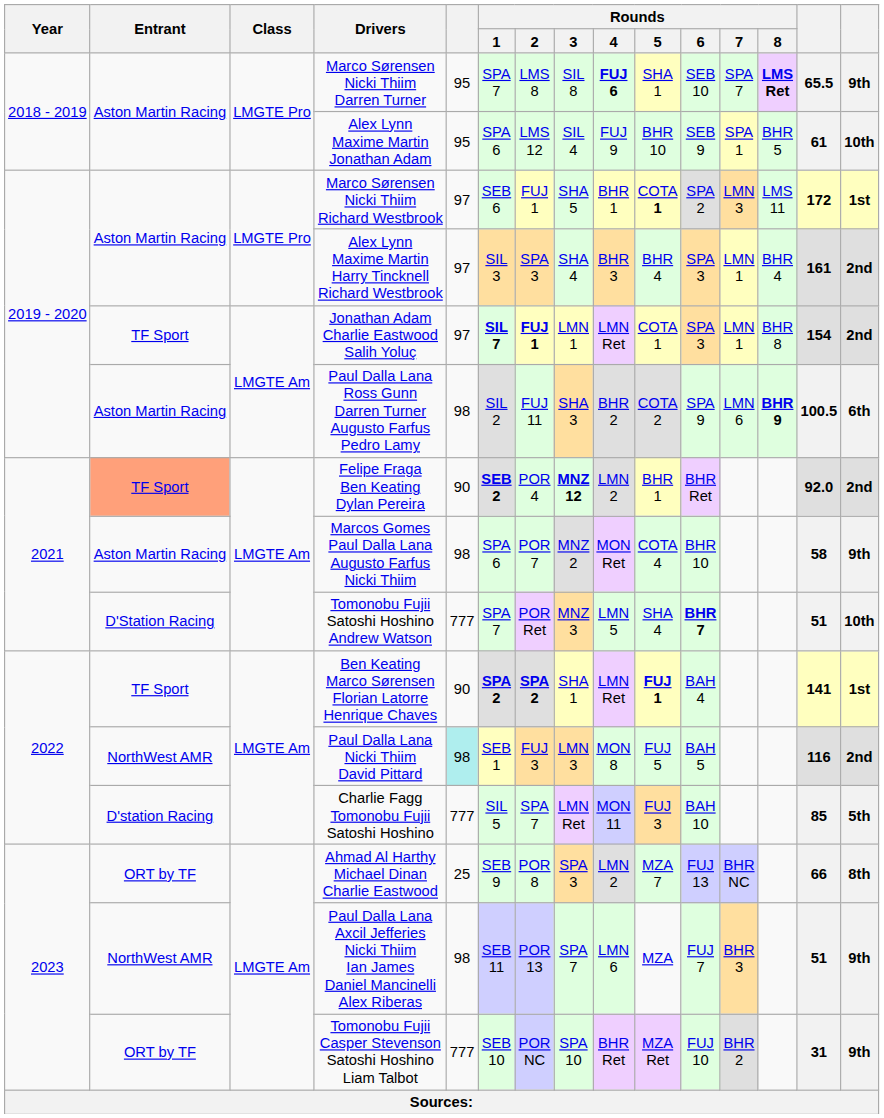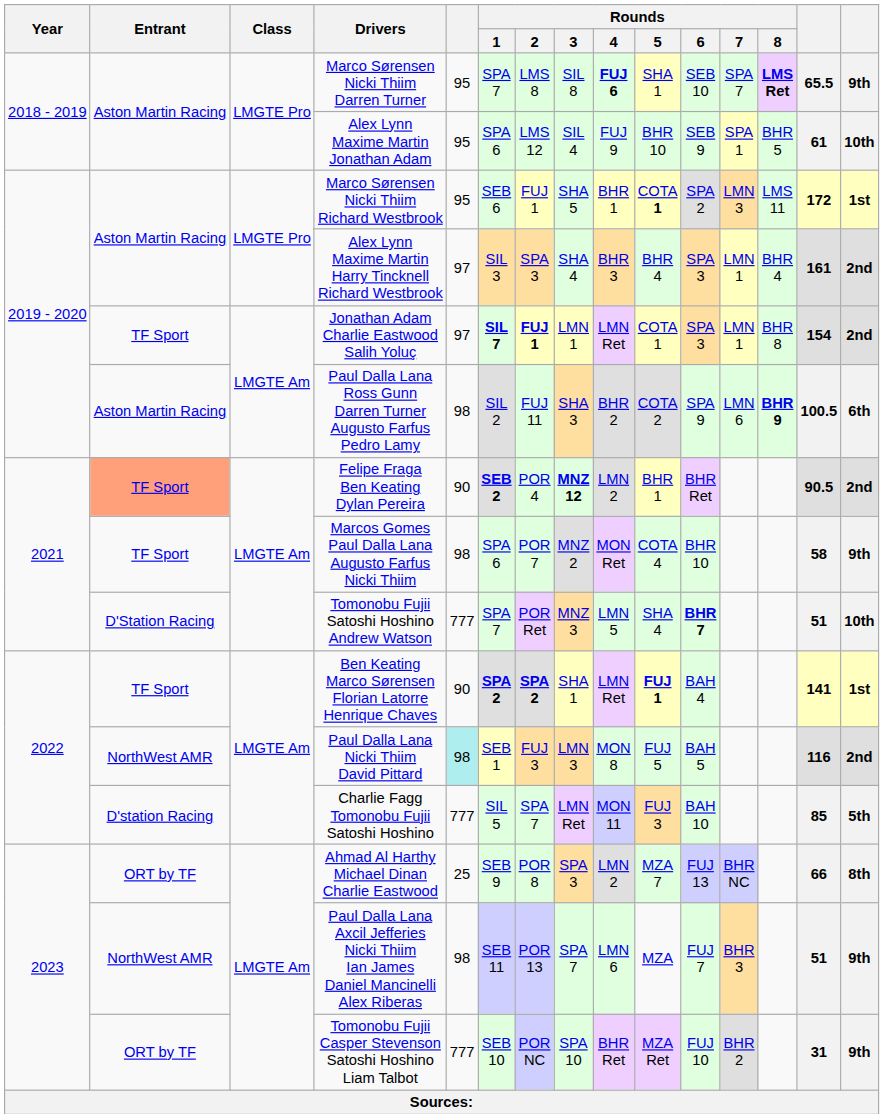Marco Sørensen Nicki Thiim Richard Westbrook | column 5: 97 -> 95
Felipe Fraga Ben Keating Dylan Pereira | column 14: 92.0 -> 90.5
Marcos Gomes Paul Dalla Lana Augusto Farfus Nicki Thiim | Entrant: Aston Martin Racing -> TF Sport
